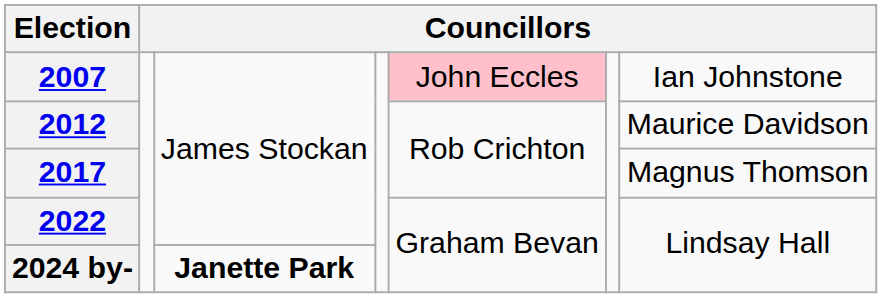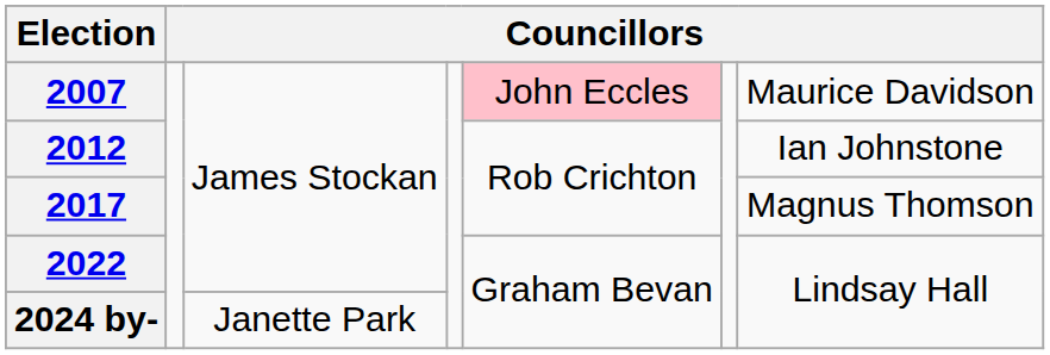2007 | column 7: Ian Johnstone -> Maurice Davidson
2012 | column 7: Maurice Davidson -> Ian Johnstone
2024 by- | column 3: bold -> normal
